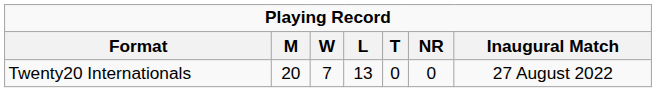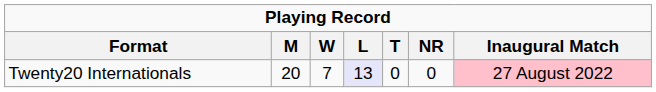Twenty20 Internationals | L: no background -> lavender background
Twenty20 Internationals | Inaugural Match: no background -> pink background
